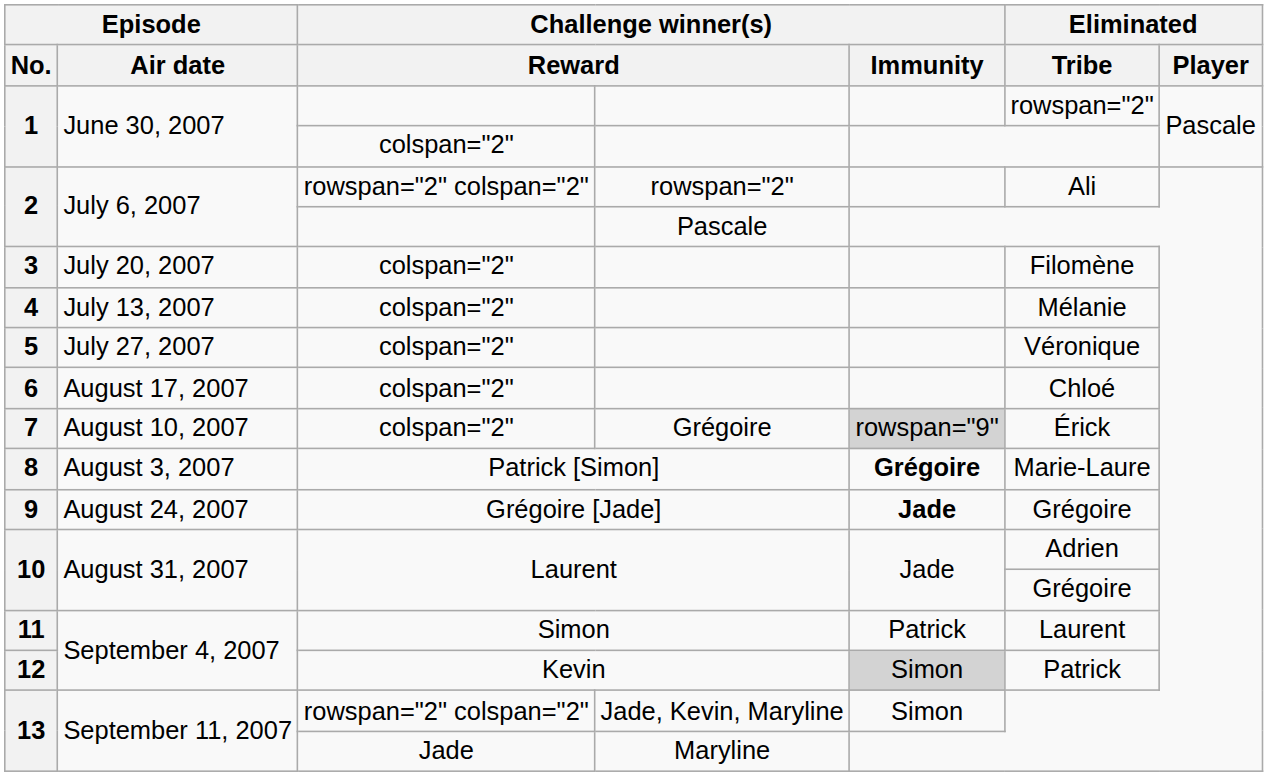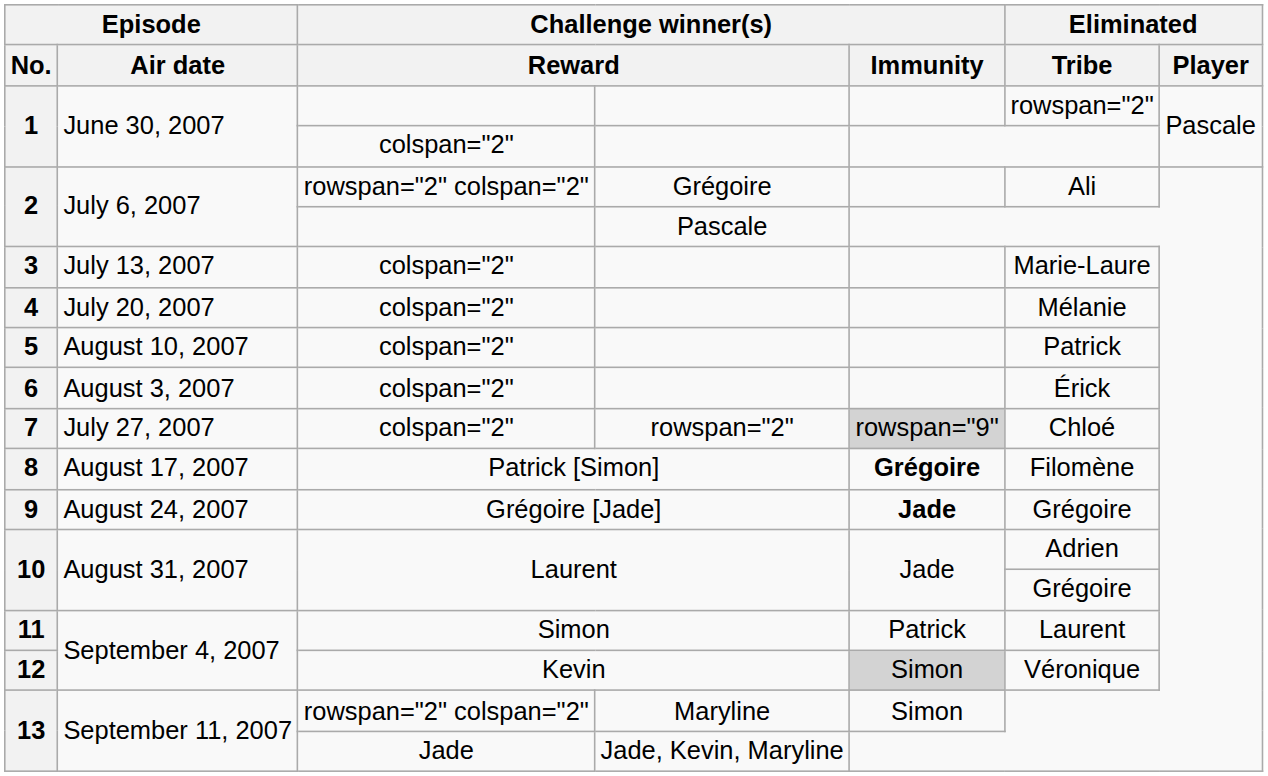2 / rowspan="2" colspan="2" | column 4: rowspan="2" -> Grégoire
3 | Episode / Air date: July 20, 2007 -> July 13, 2007
3 | Eliminated / Tribe: Filomène -> Marie-Laure
4 | Episode / Air date: July 13, 2007 -> July 20, 2007
5 | Episode / Air date: July 27, 2007 -> August 10, 2007
5 | Eliminated / Tribe: Véronique -> Patrick
6 | Episode / Air date: August 17, 2007 -> August 3, 2007
6 | Eliminated / Tribe: Chloé -> Érick
7 | Episode / Air date: August 10, 2007 -> July 27, 2007
7 | column 4: Grégoire -> rowspan="2"
7 | Eliminated / Tribe: Érick -> Chloé
8 | Episode / Air date: August 3, 2007 -> August 17, 2007
8 | Eliminated / Tribe: Marie-Laure -> Filomène
12 | Eliminated / Tribe: Patrick -> Véronique
13 / rowspan="2" colspan="2" | column 4: Jade, Kevin, Maryline -> Maryline
13 / Jade | column 4: Maryline -> Jade, Kevin, Maryline
